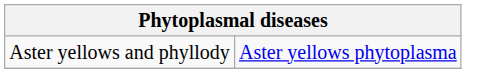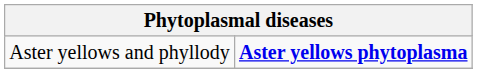Aster yellows and phyllody | column 2: normal -> bold
